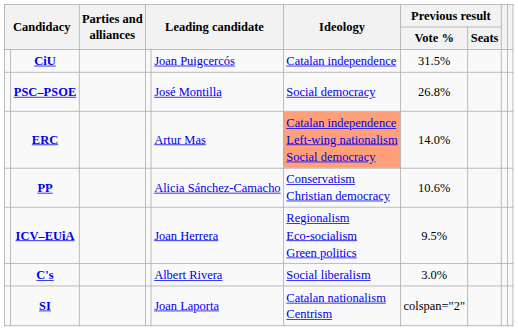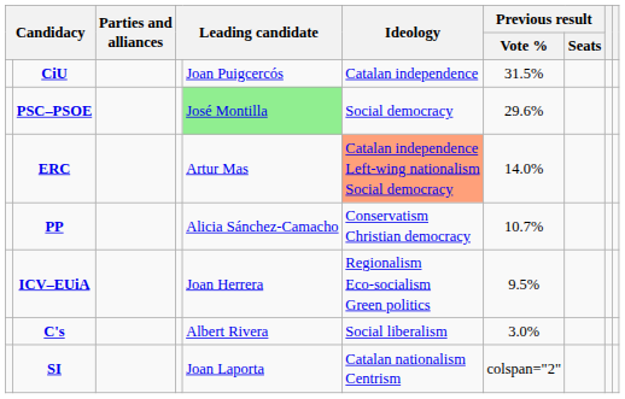PSC–PSOE | column 5: no background -> lightgreen background
PSC–PSOE | Previous result / Vote %: 26.8% -> 29.6%
PP | Previous result / Vote %: 10.6% -> 10.7%
